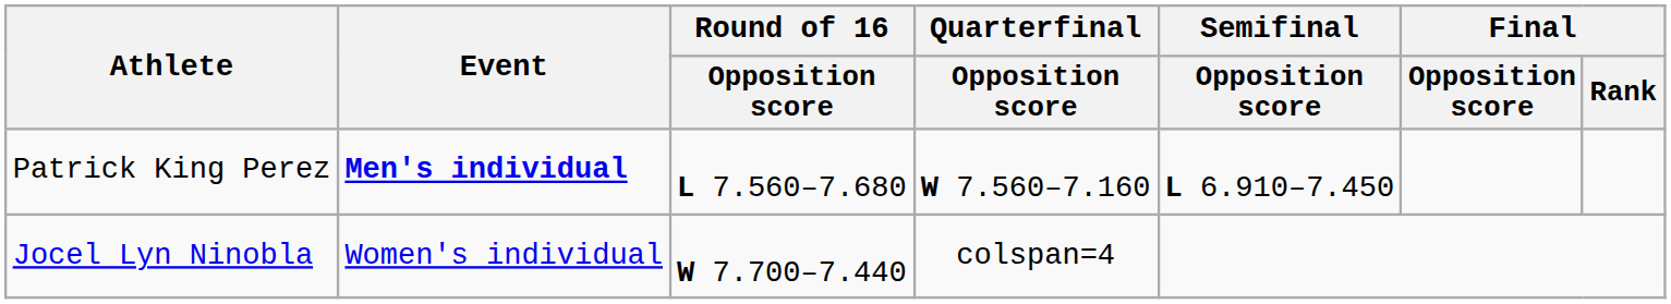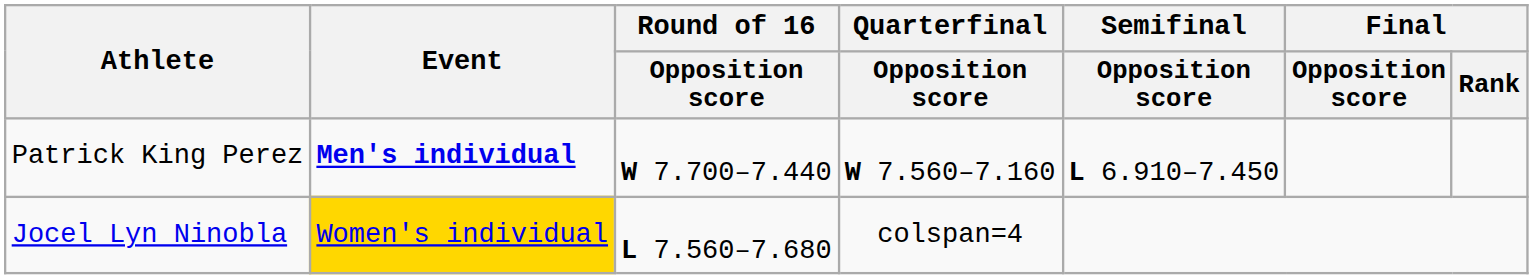Patrick King Perez | Round of 16 / Opposition score: L 7.560–7.680 -> W 7.700–7.440
Jocel Lyn Ninobla | Event: no background -> gold background
Jocel Lyn Ninobla | Round of 16 / Opposition score: W 7.700–7.440 -> L 7.560–7.680
